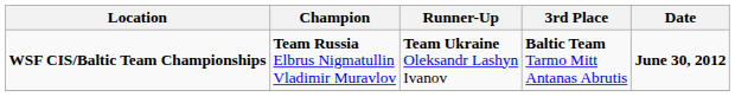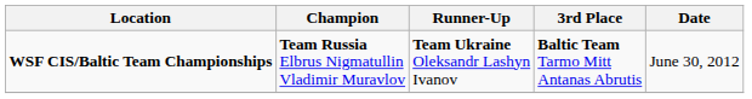WSF CIS/Baltic Team Championships | Date: bold -> normal
